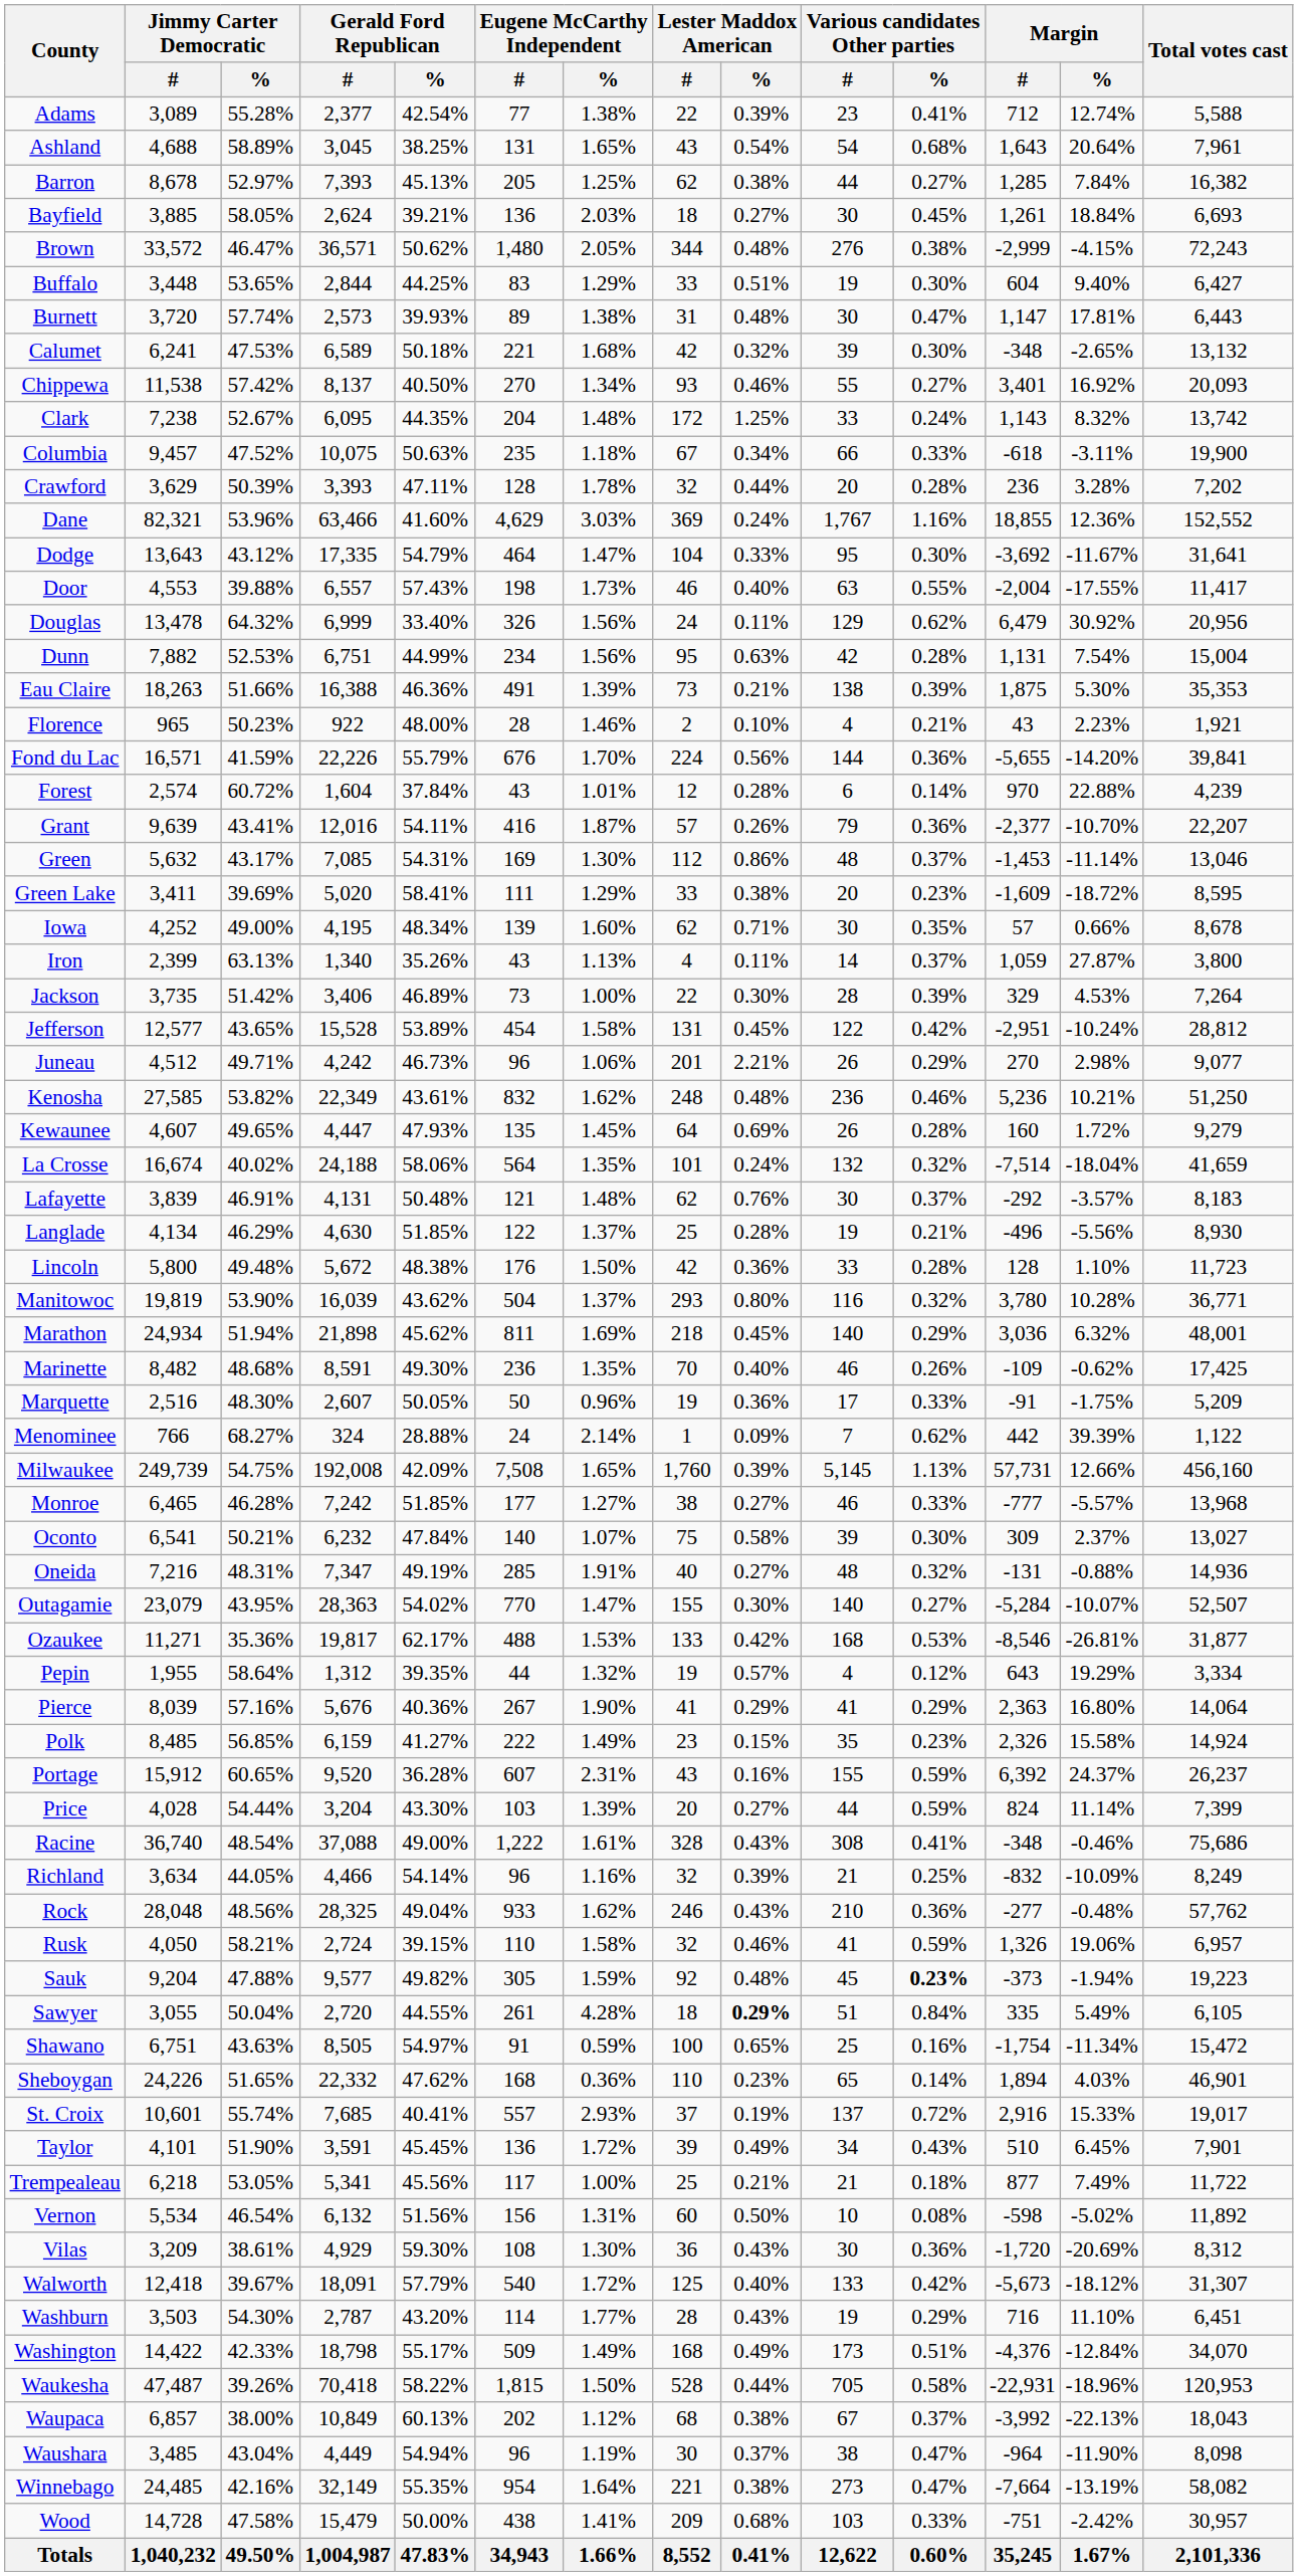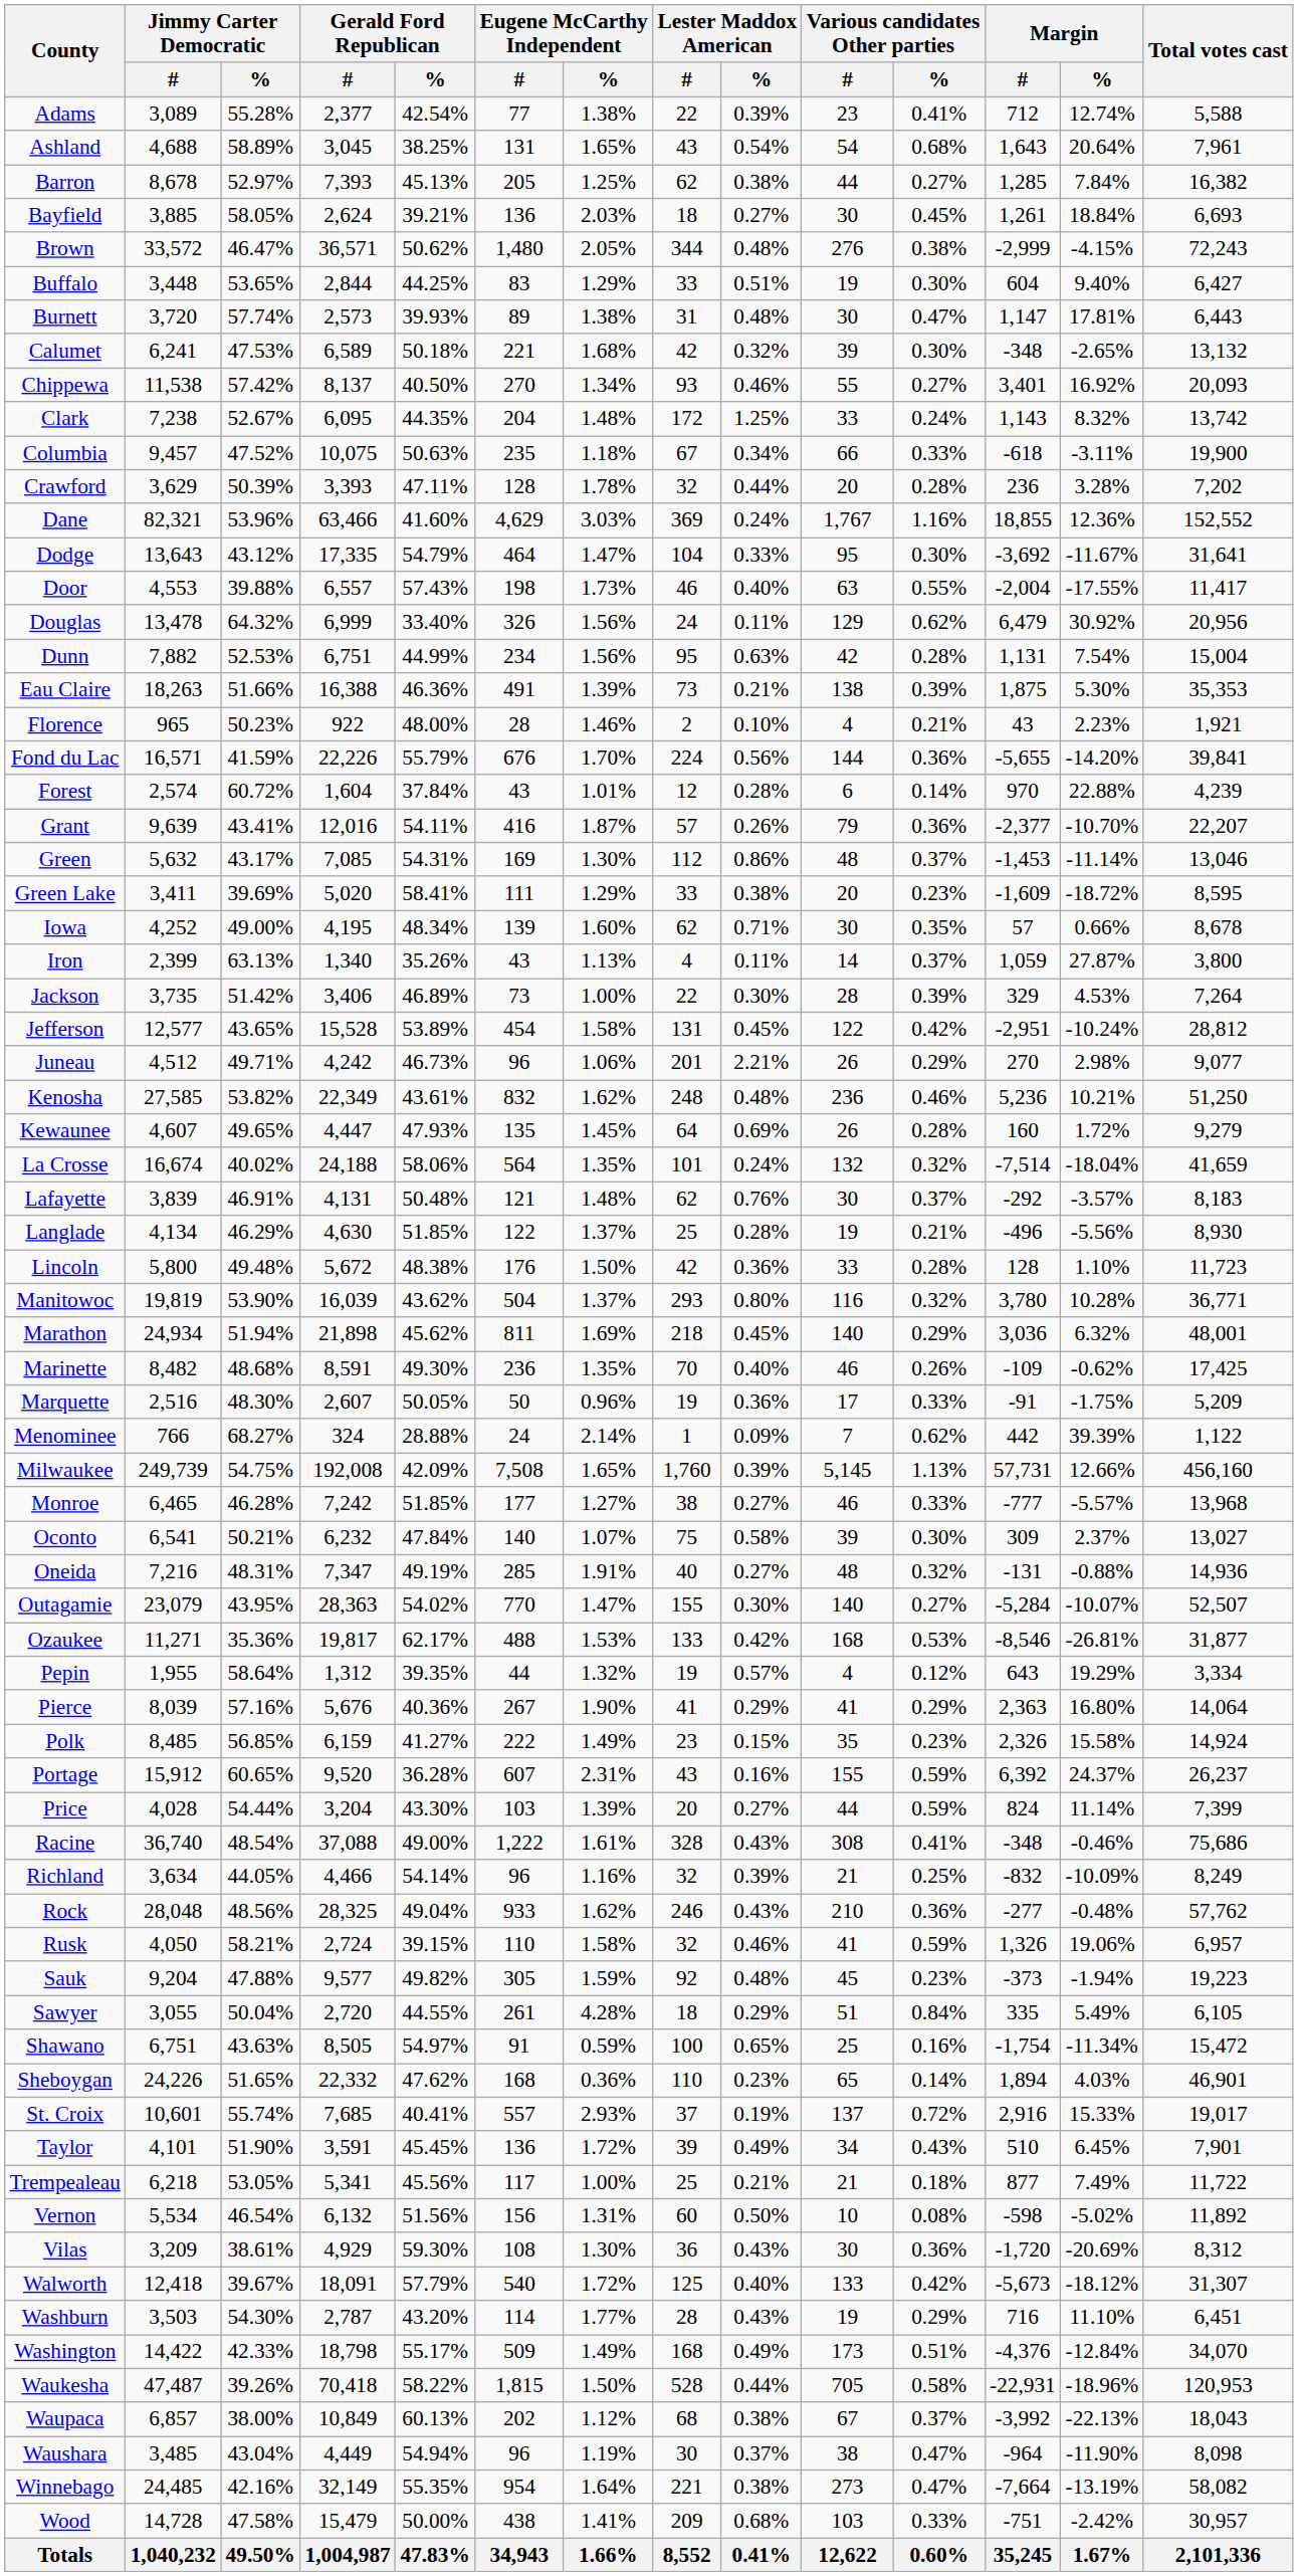Sauk | Various candidates Other parties / %: bold -> normal
Sawyer | Lester Maddox American / %: bold -> normal
